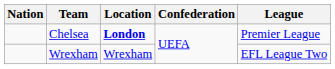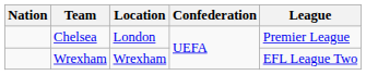Chelsea | Location: bold -> normal
